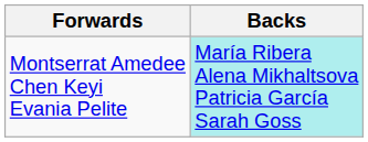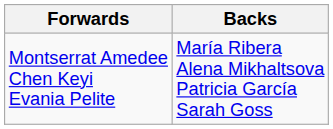Montserrat Amedee Chen Keyi Evania Pelite | Backs: paleturquoise background -> no background
